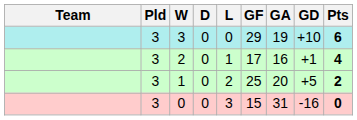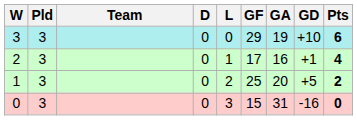columns swapped: Team <-> W
